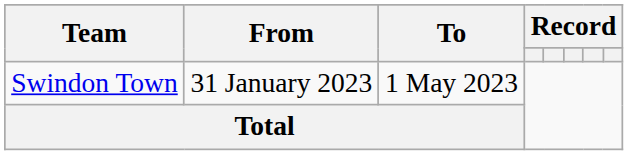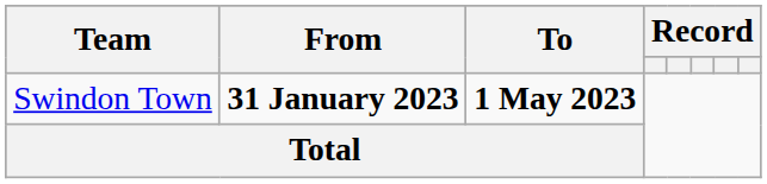Swindon Town | From: normal -> bold
Swindon Town | To: normal -> bold
